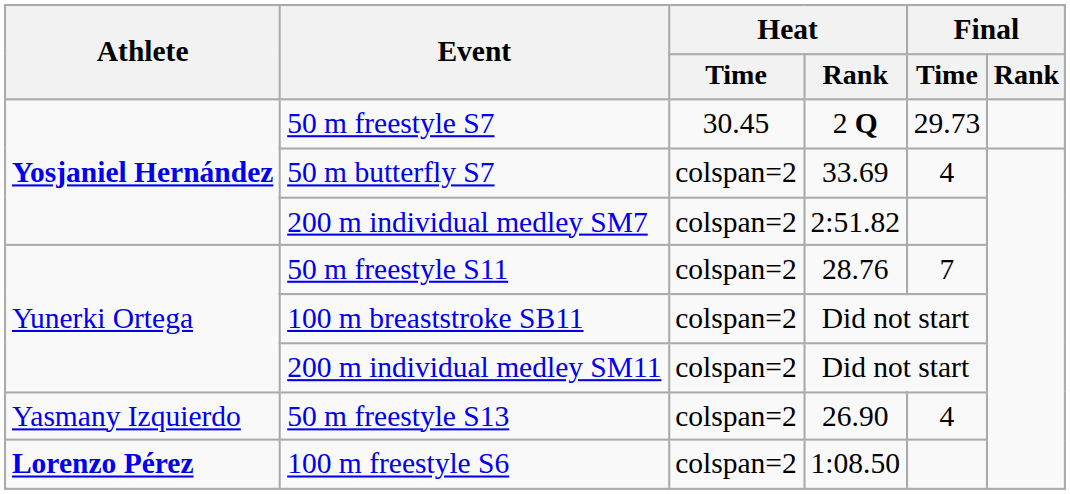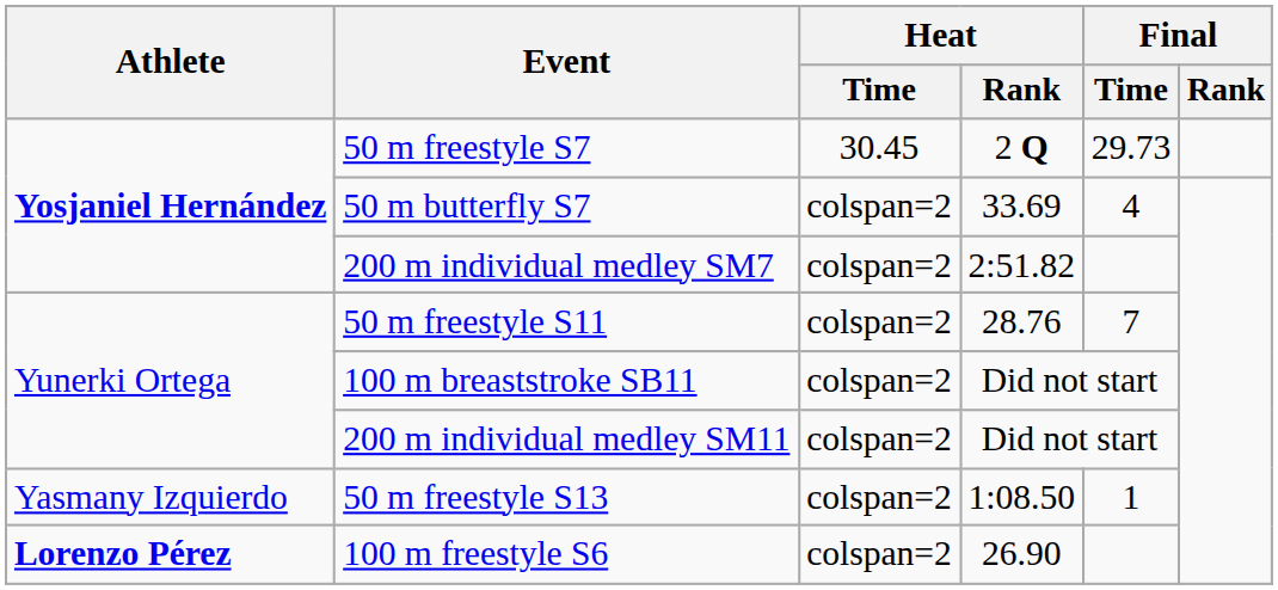50 m freestyle S13 | Heat / Rank: 26.90 -> 1:08.50
50 m freestyle S13 | Final / Time: 4 -> 1
100 m freestyle S6 | Heat / Rank: 1:08.50 -> 26.90
